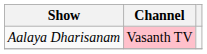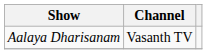Aalaya Dharisanam | Channel: pink background -> no background
